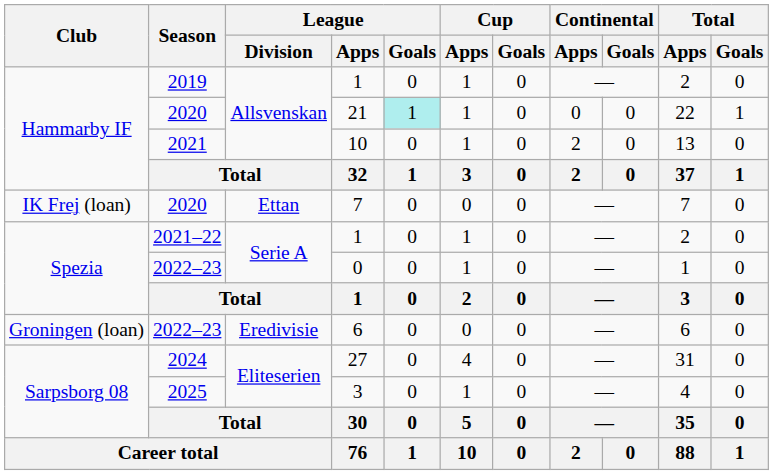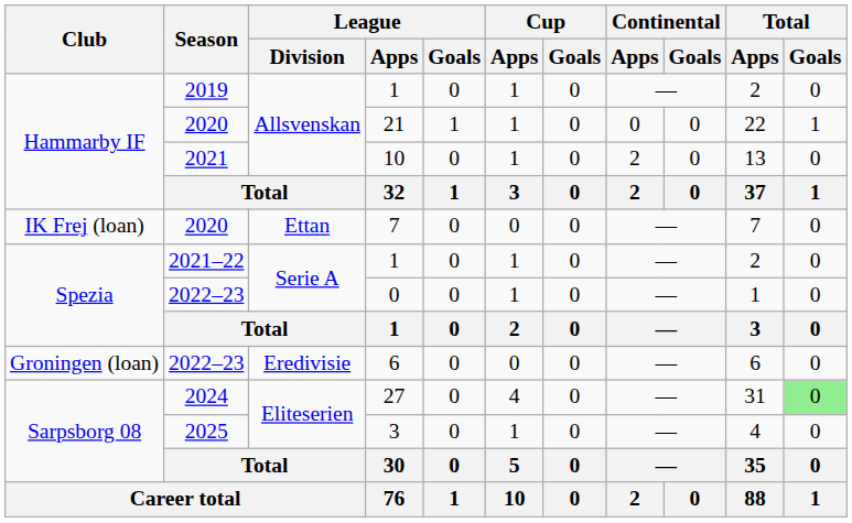21 | League / Goals: paleturquoise background -> no background
27 | Total / Goals: no background -> lightgreen background
